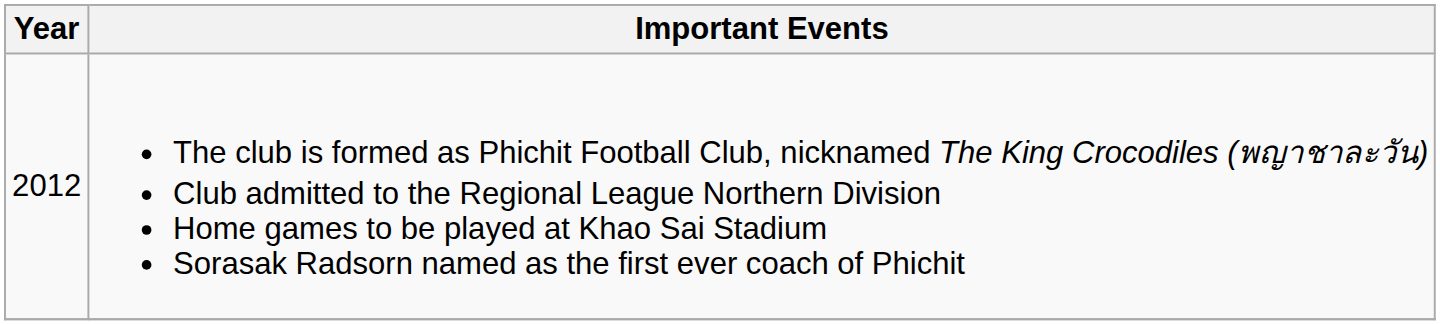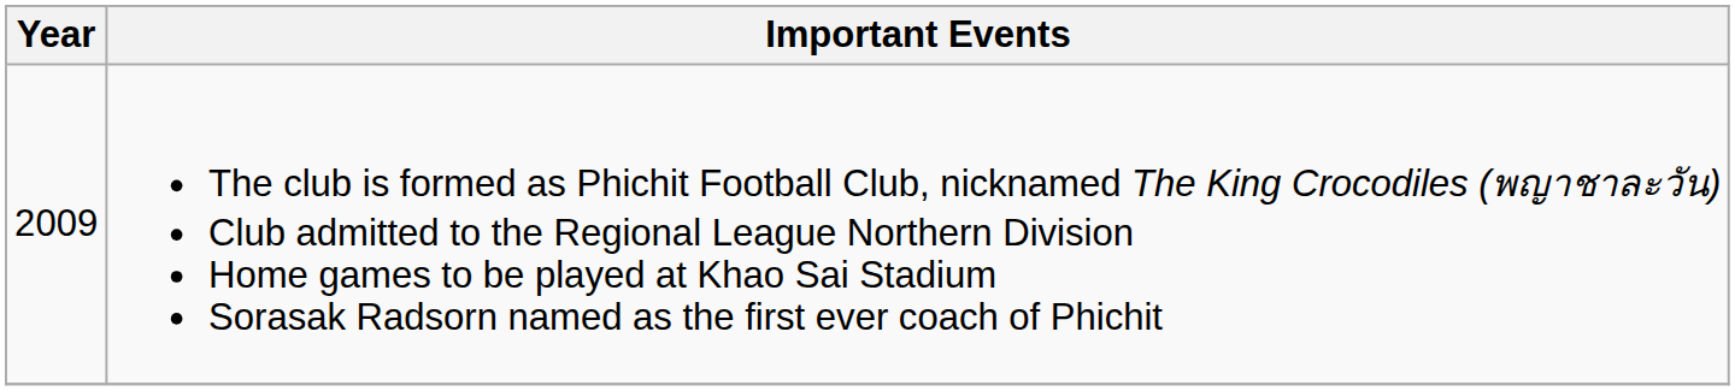row 2 | Year: 2012 -> 2009
